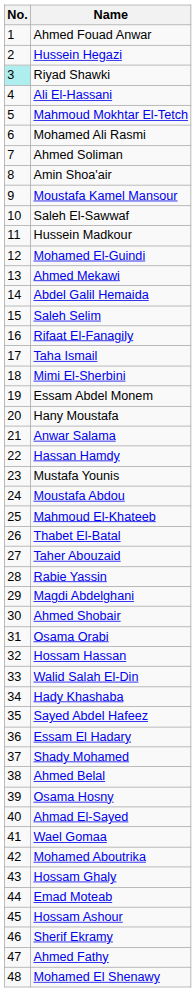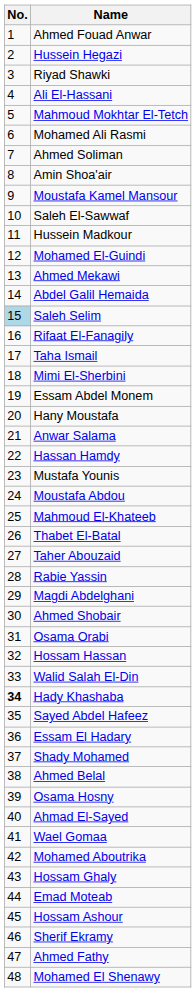Riyad Shawki | No.: paleturquoise background -> no background
Saleh Selim | No.: no background -> lightblue background
Hady Khashaba | No.: normal -> bold
